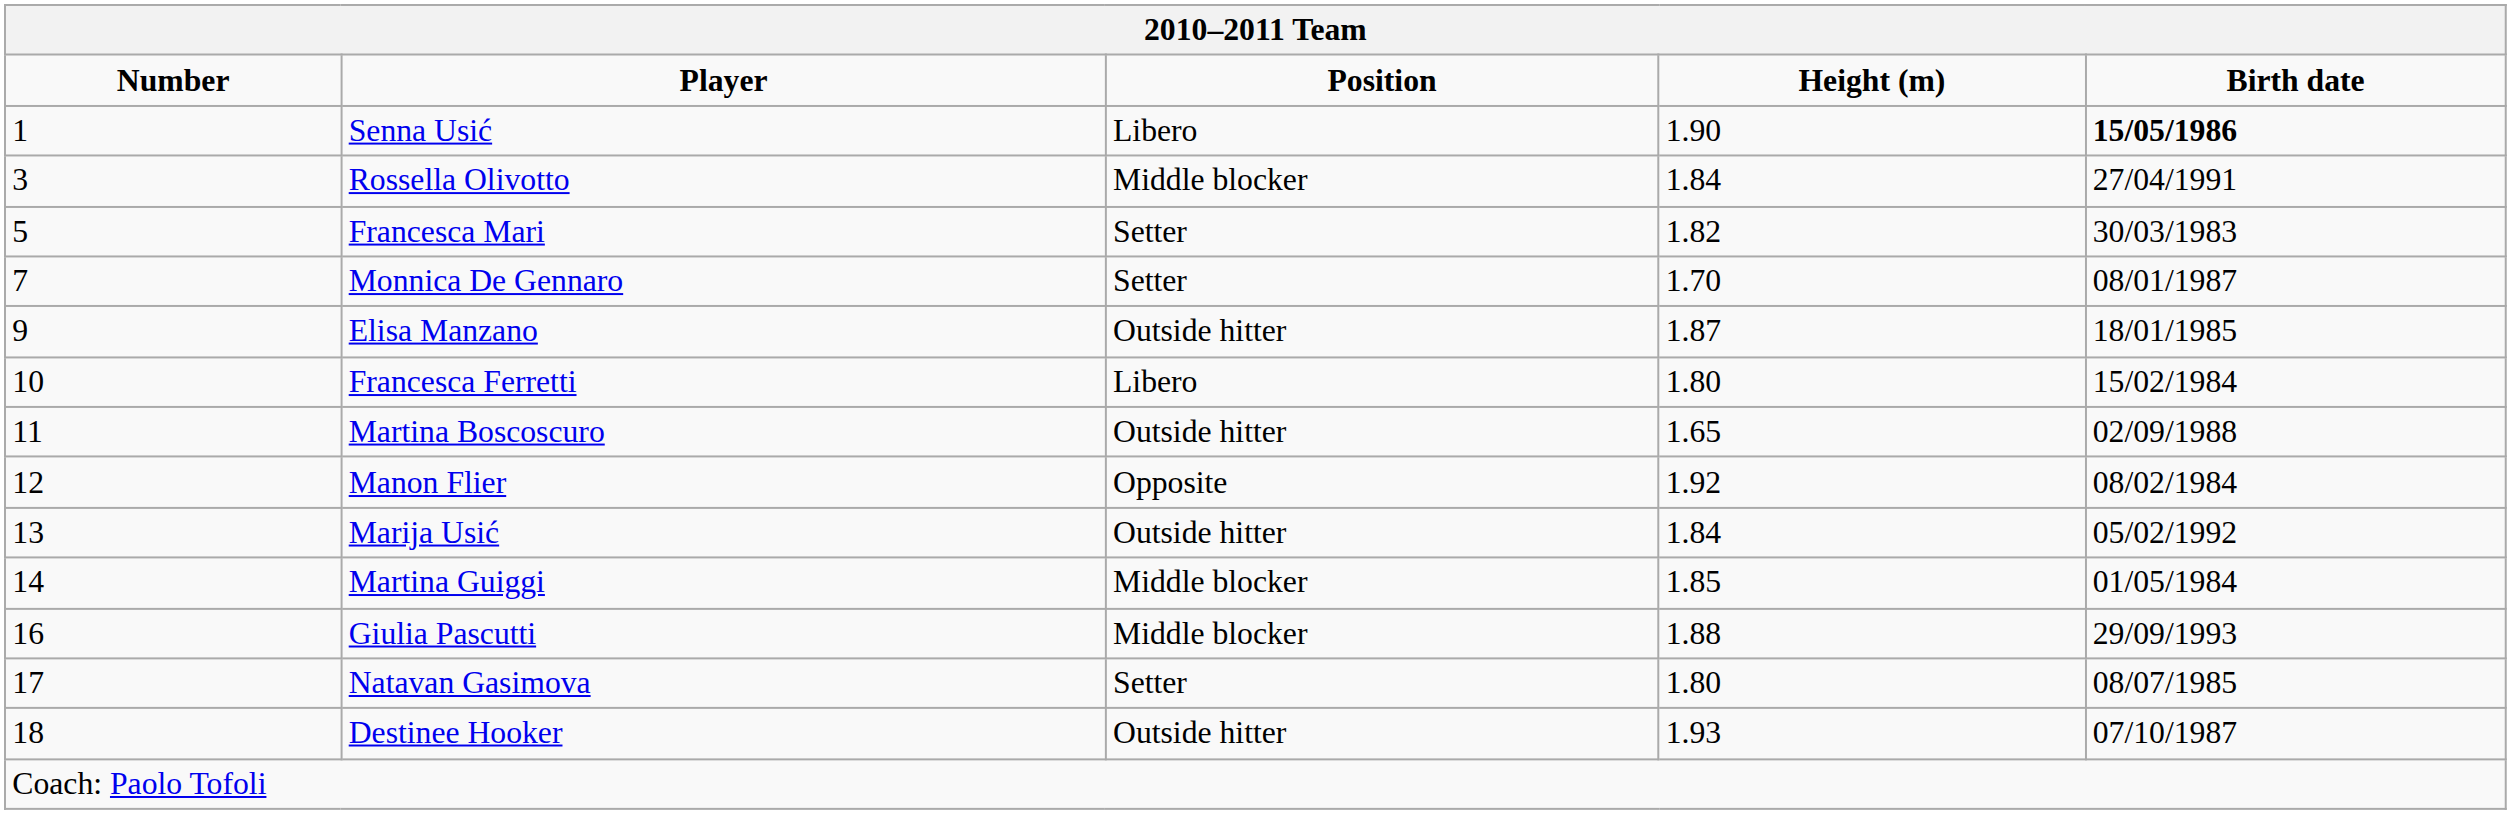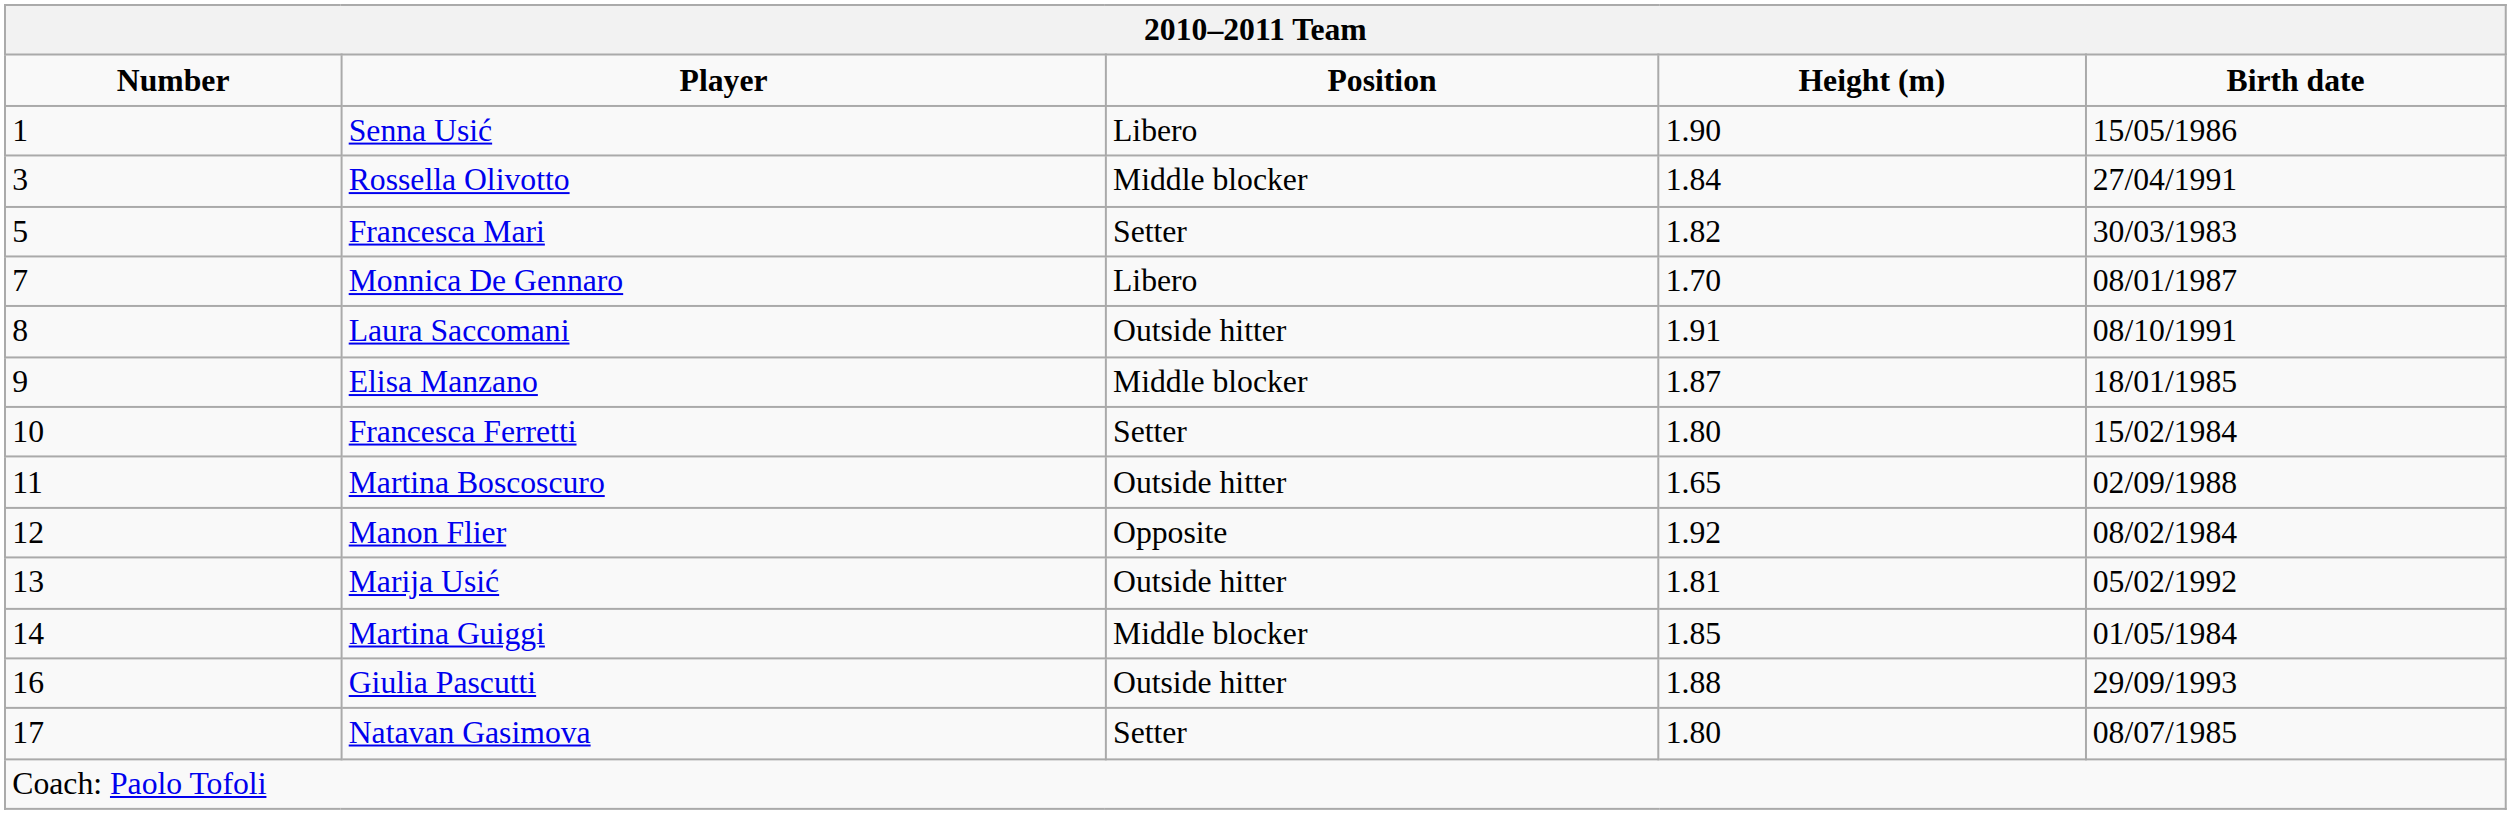Senna Usić | Birth date: bold -> normal
Monnica De Gennaro | Position: Setter -> Libero
+ row: 8 | Laura Saccomani | Outside hitter | 1.91 | 08/10/1991
Elisa Manzano | Position: Outside hitter -> Middle blocker
Francesca Ferretti | Position: Libero -> Setter
Marija Usić | Height (m): 1.84 -> 1.81
Giulia Pascutti | Position: Middle blocker -> Outside hitter
- row: 18 | Destinee Hooker | Outside hitter | 1.93 | 07/10/1987
